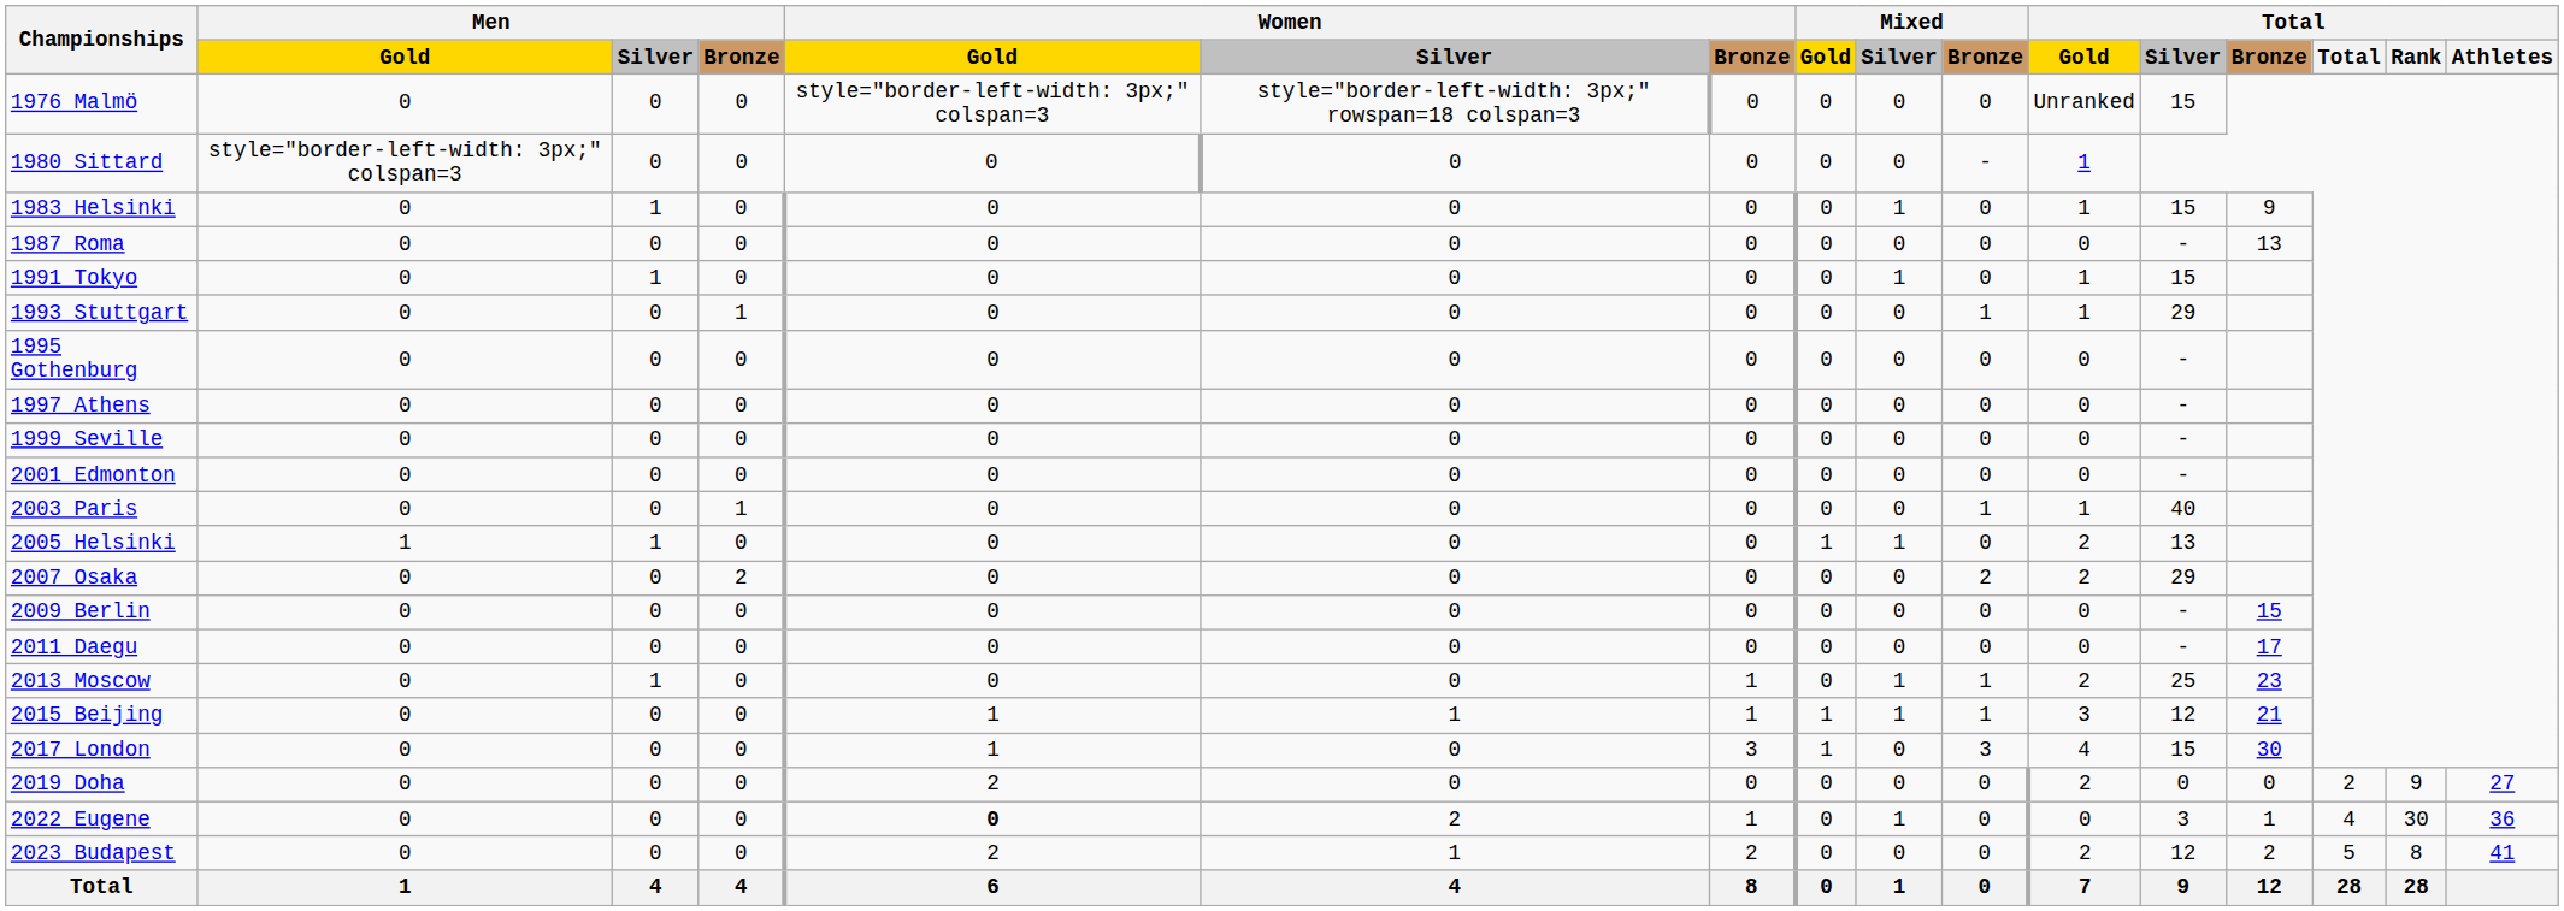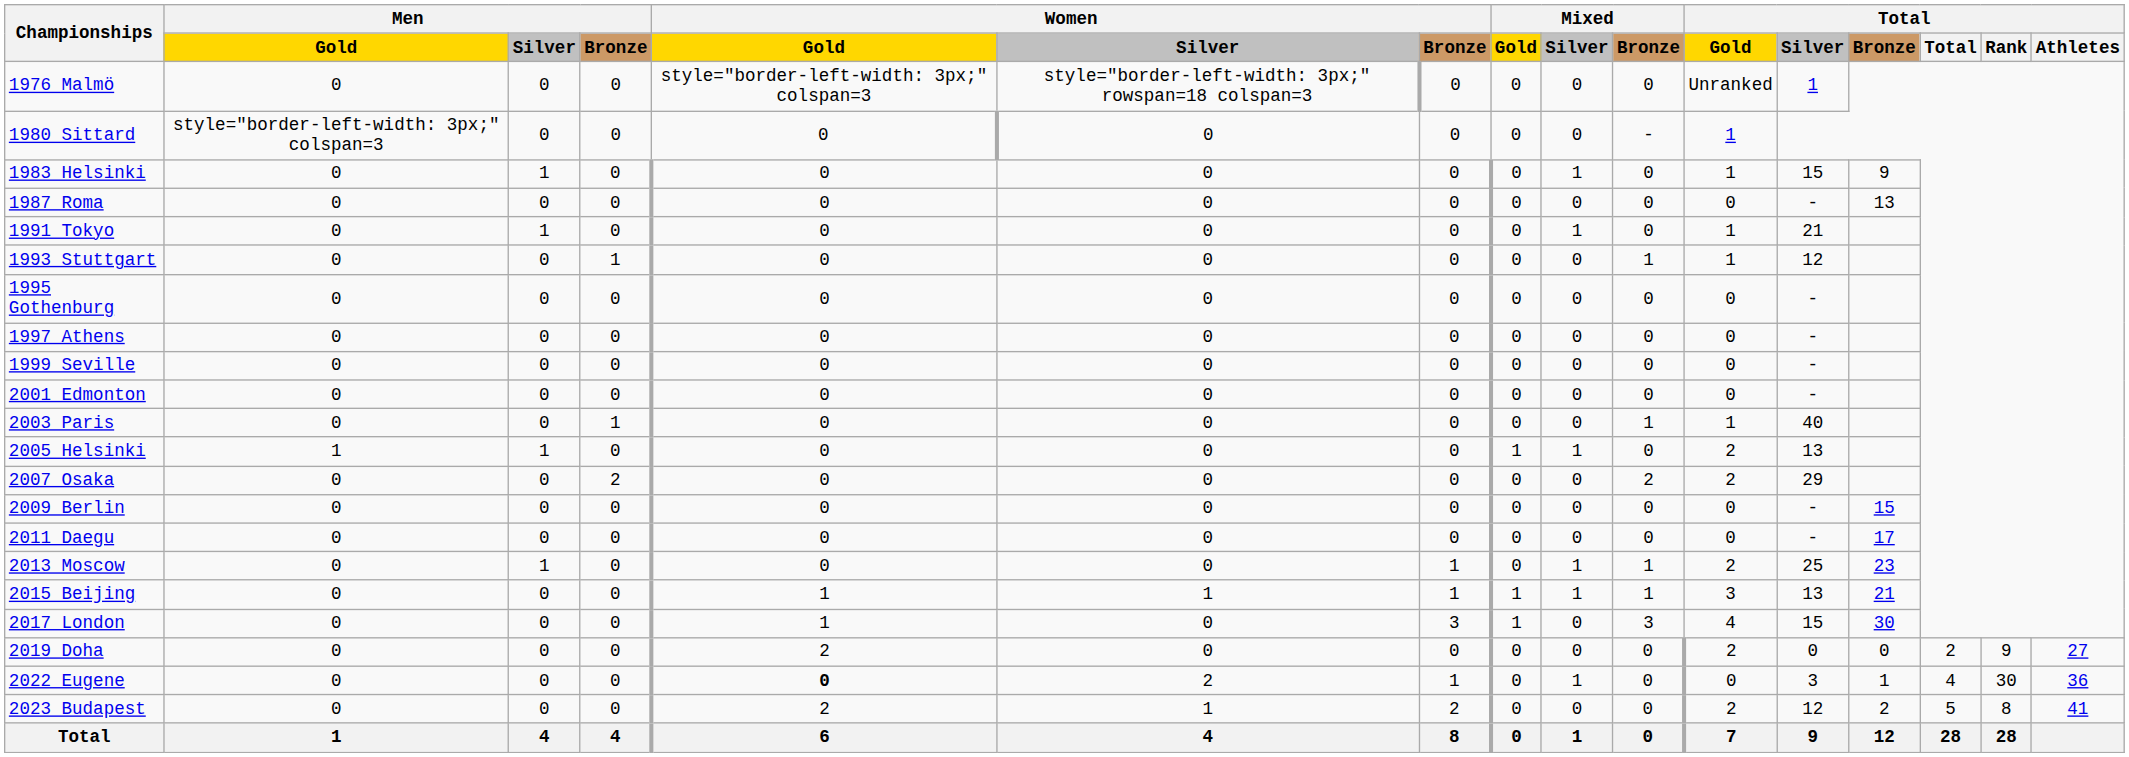1976 Malmö | Total / Silver: 15 -> 1
1991 Tokyo | Total / Silver: 15 -> 21
1993 Stuttgart | Total / Silver: 29 -> 12
2015 Beijing | Total / Silver: 12 -> 13
